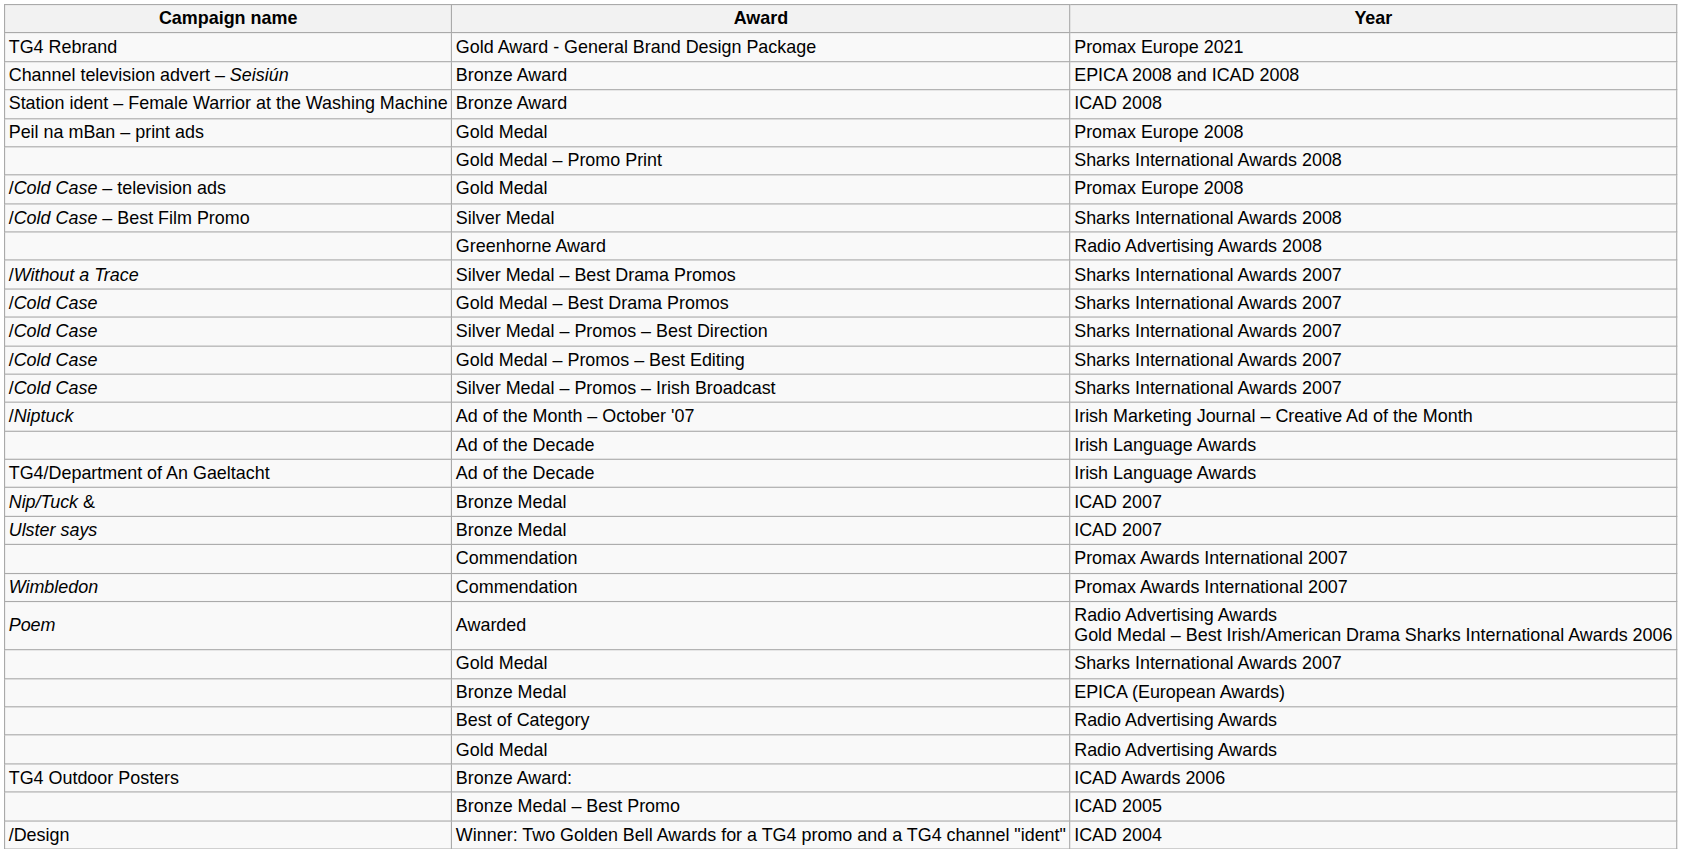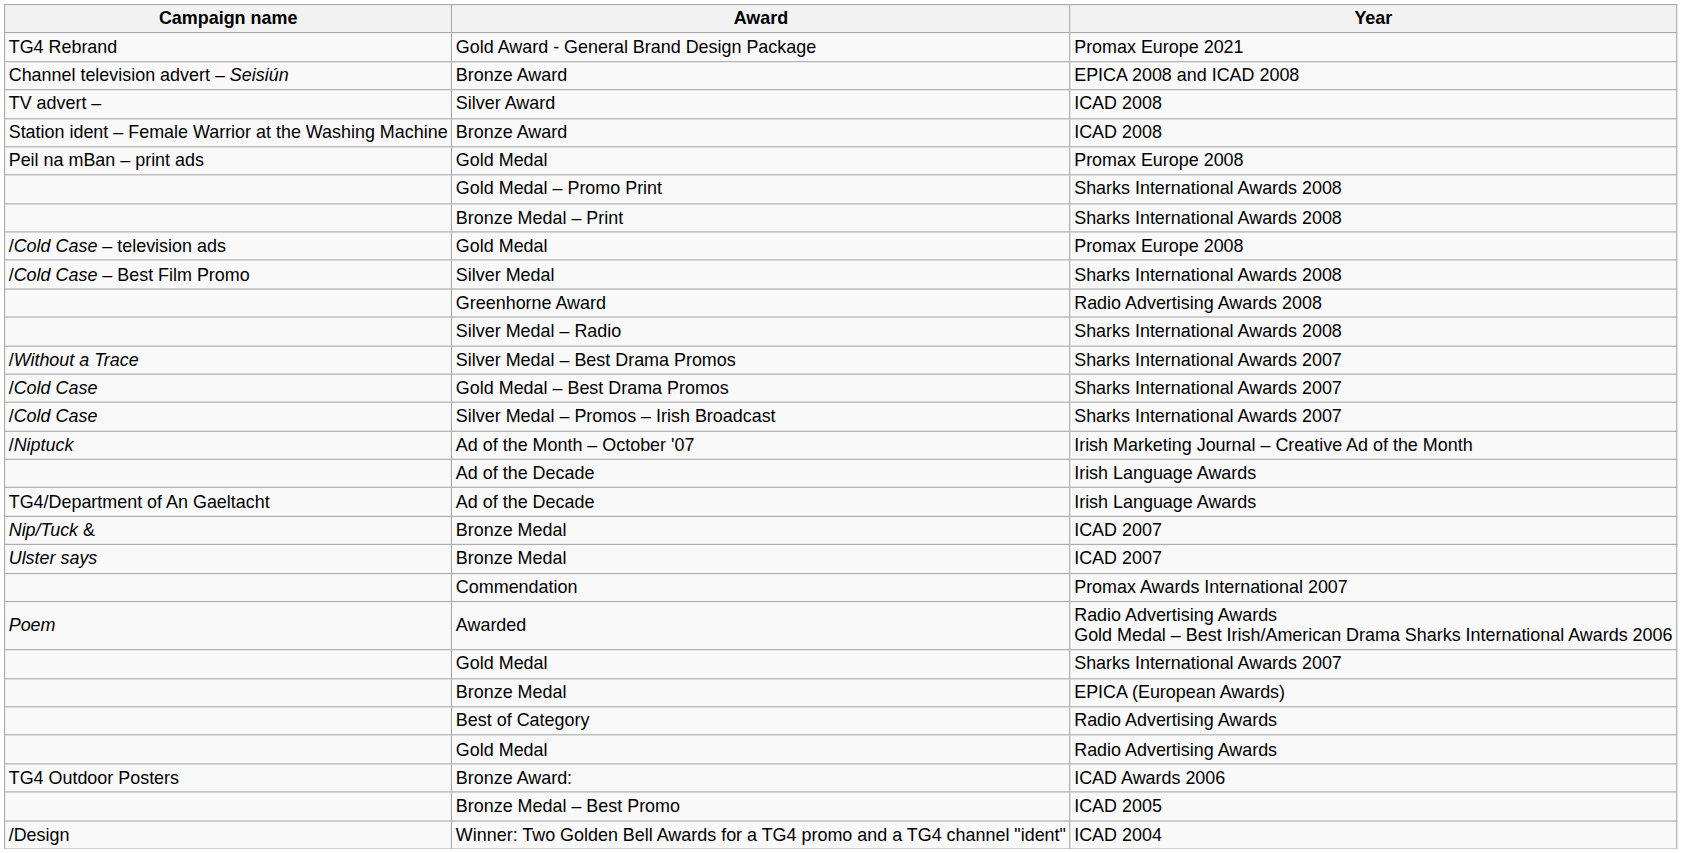+ row: TV advert – | Silver Award | ICAD 2008
+ row: Bronze Medal – Print | Sharks International Awards 2008
+ row: Silver Medal – Radio | Sharks International Awards 2008
- row: /Cold Case | Silver Medal – Promos – Best Direction | Sharks International Awards 2007
- row: /Cold Case | Gold Medal – Promos – Best Editing | Sharks International Awards 2007
- row: Wimbledon | Commendation | Promax Awards International 2007
